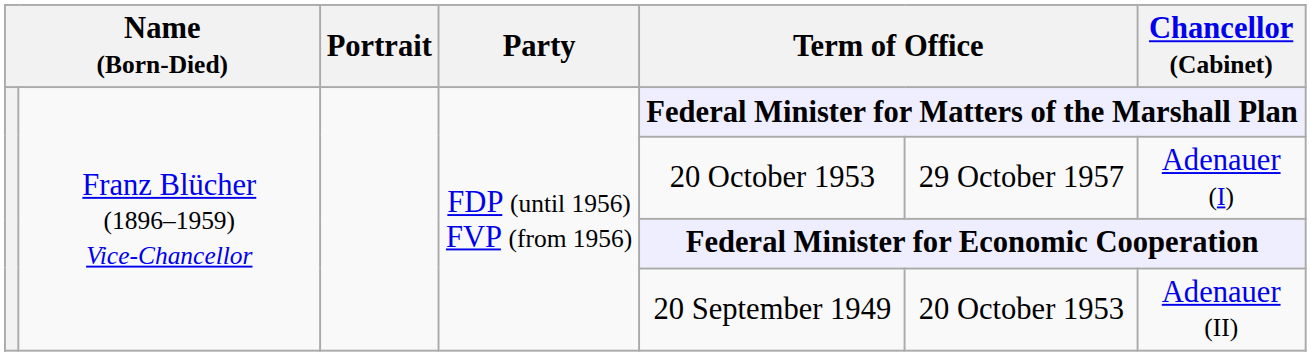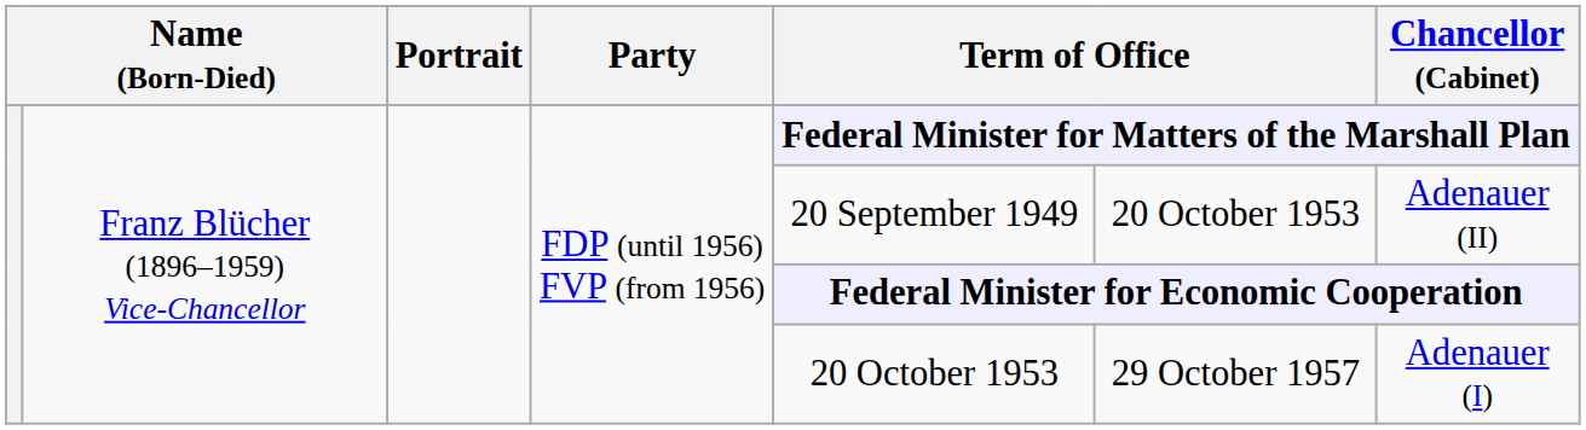row 3 | column 5: 20 October 1953 -> 20 September 1949
row 3 | column 6: 29 October 1957 -> 20 October 1953
row 3 | Chancellor (Cabinet): Adenauer (I) -> Adenauer (II)
row 5 | column 5: 20 September 1949 -> 20 October 1953
row 5 | column 6: 20 October 1953 -> 29 October 1957
row 5 | Chancellor (Cabinet): Adenauer (II) -> Adenauer (I)
